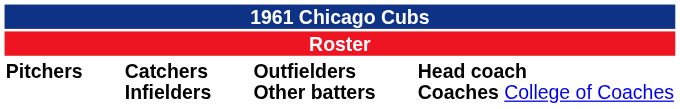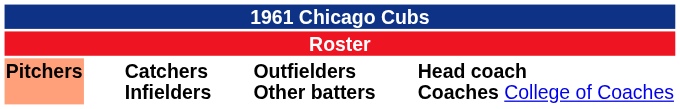Pitchers | column 1: no background -> lightsalmon background
